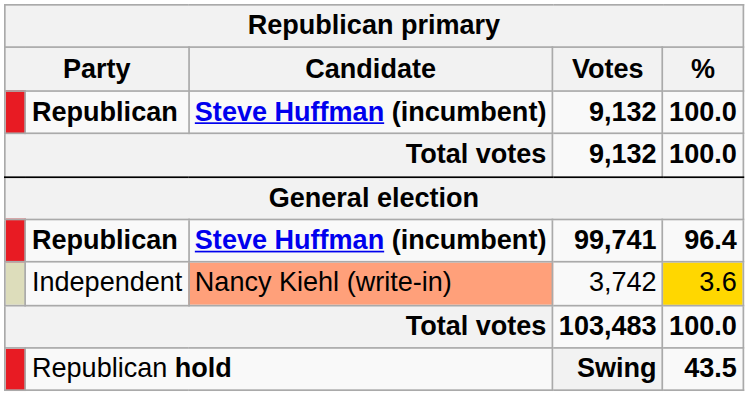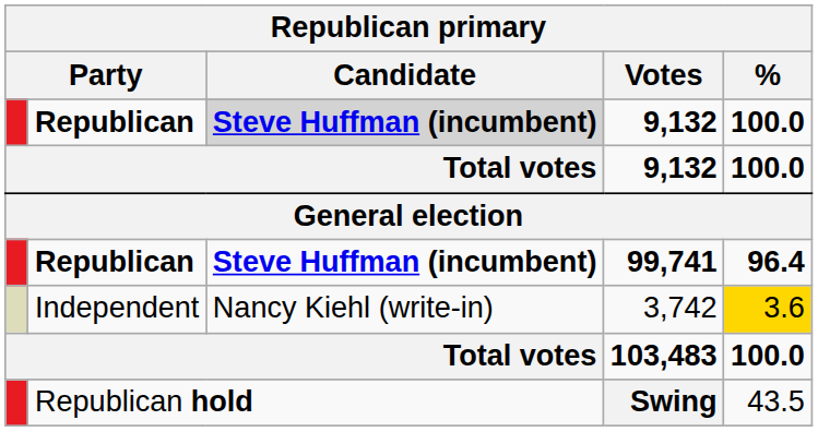Republican / 9,132 | Candidate: no background -> lightgrey background
3,742 | Candidate: lightsalmon background -> no background
Swing | %: bold -> normal
